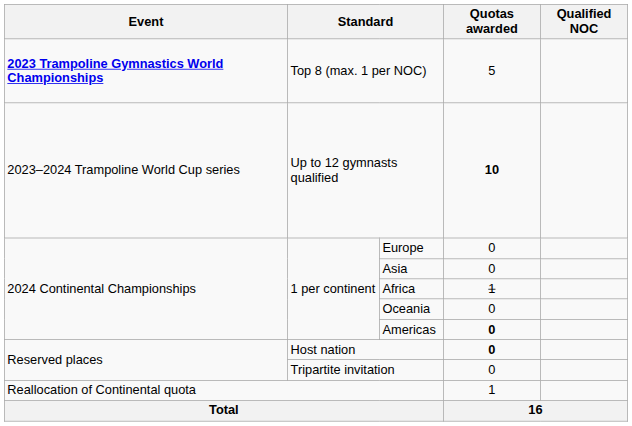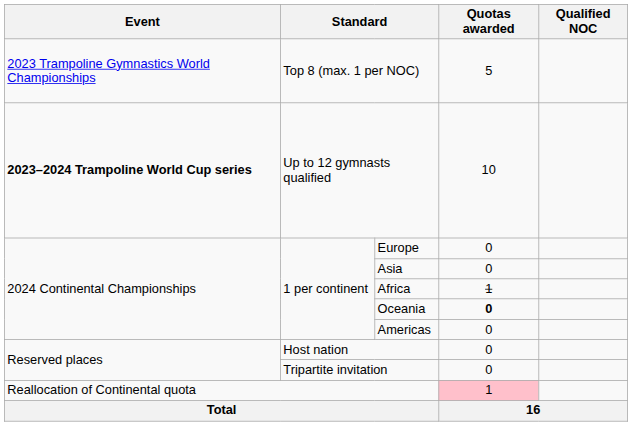Top 8 (max. 1 per NOC) | Event: bold -> normal
Up to 12 gymnasts qualified | Event: normal -> bold
Up to 12 gymnasts qualified | Quotas awarded: bold -> normal
Oceania | Quotas awarded: normal -> bold
Americas | Quotas awarded: bold -> normal
Host nation | Quotas awarded: bold -> normal
Reallocation of Continental quota | Quotas awarded: no background -> pink background
